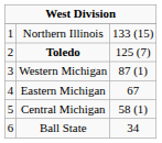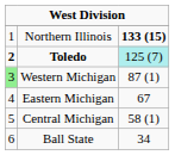Northern Illinois | column 3: normal -> bold
Toledo | column 1: normal -> bold
Toledo | column 3: no background -> paleturquoise background
Western Michigan | column 1: no background -> lightgreen background
